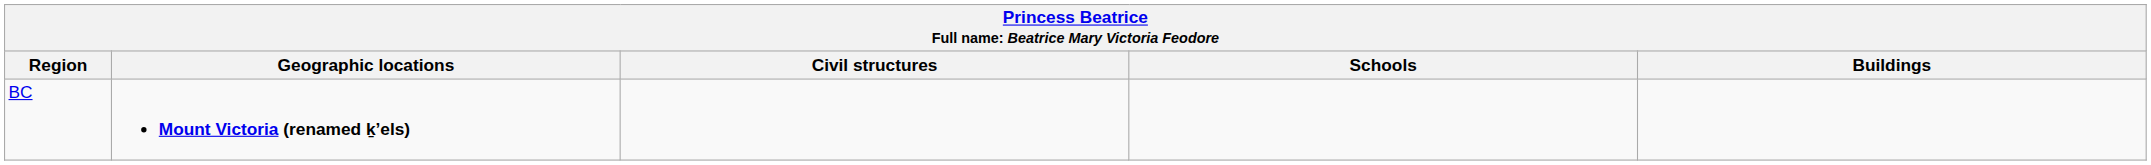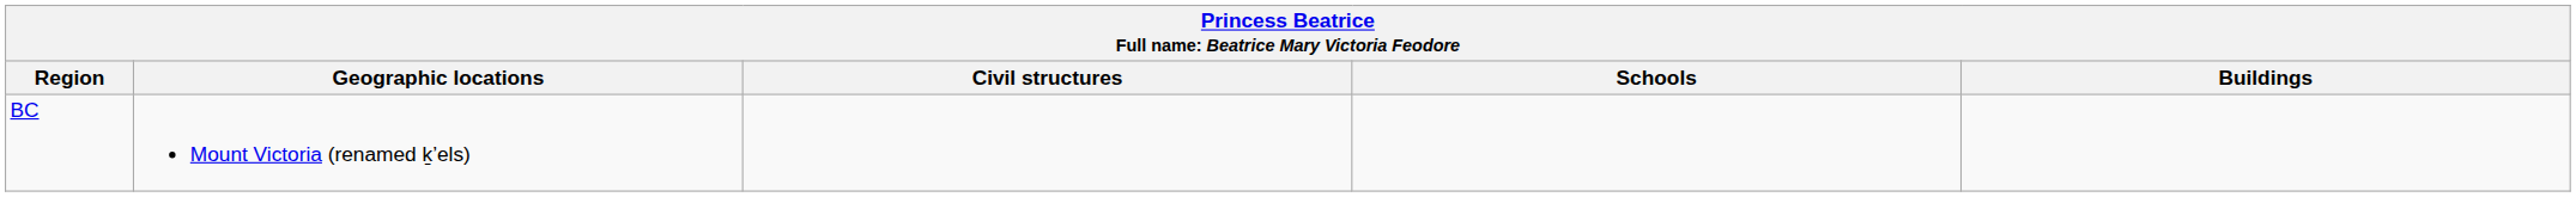BC | Geographic locations: bold -> normal
